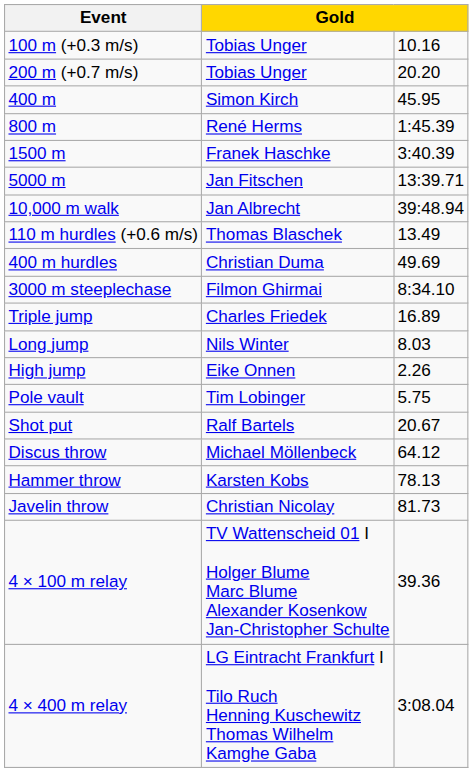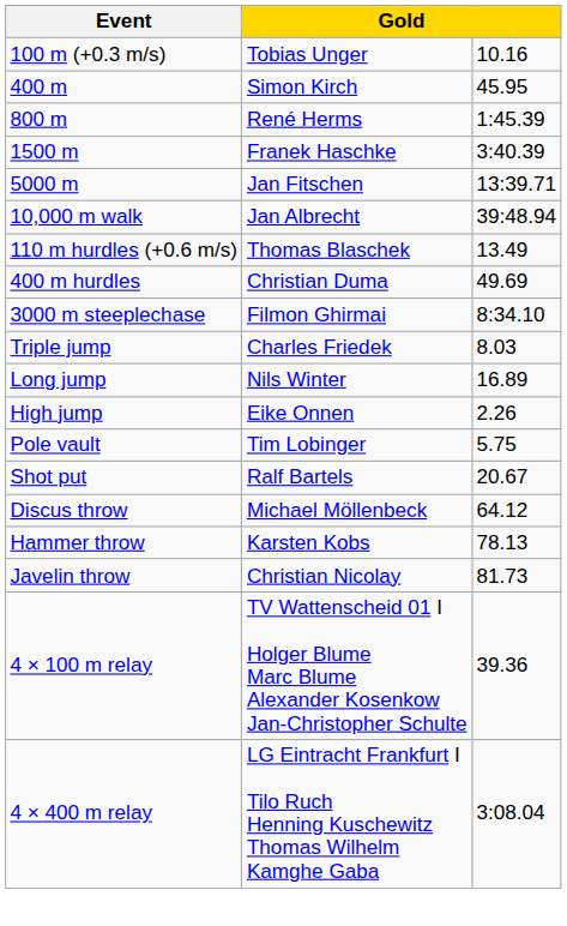- row: 200 m (+0.7 m/s) | Tobias Unger | 20.20
Triple jump | column 3: 16.89 -> 8.03
Long jump | column 3: 8.03 -> 16.89
